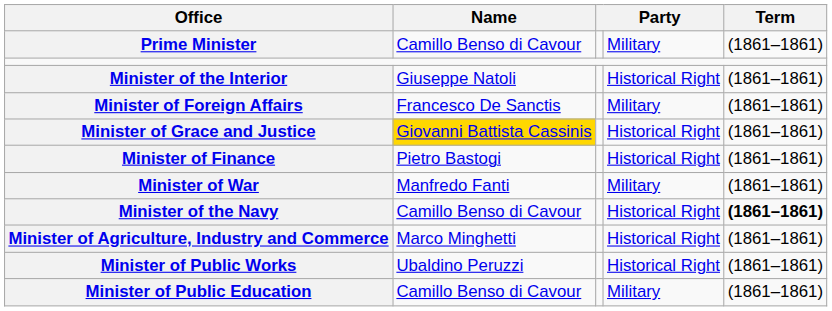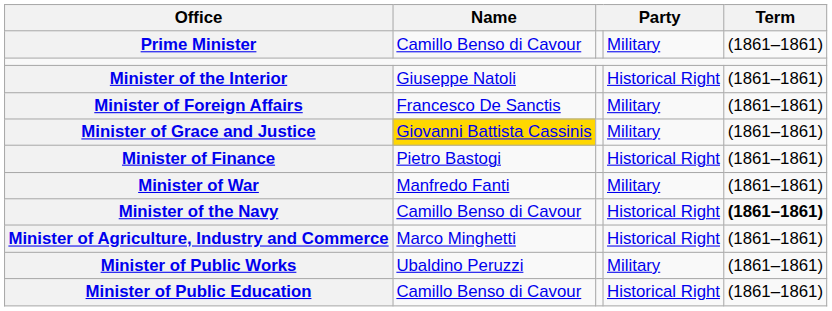Minister of Grace and Justice | column 4: Historical Right -> Military
Minister of Public Works | column 4: Historical Right -> Military
Minister of Public Education | column 4: Military -> Historical Right
